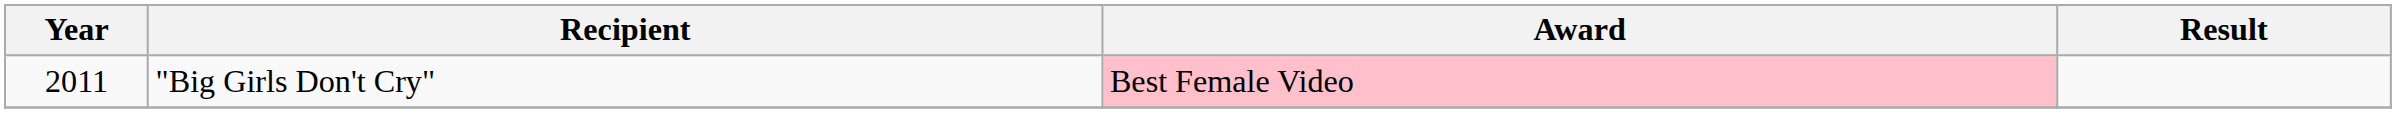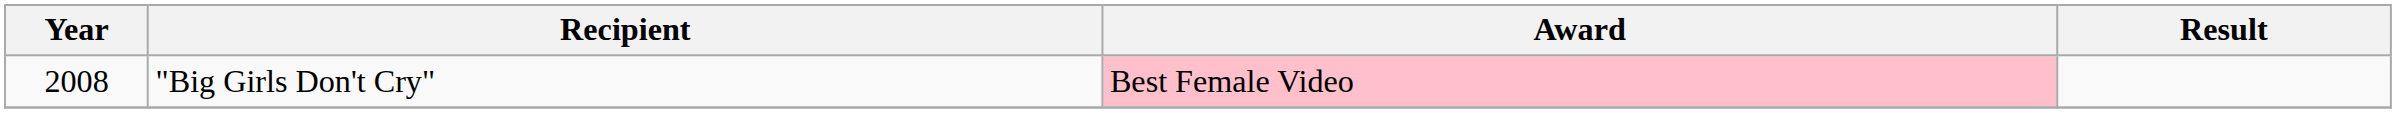"Big Girls Don't Cry" | Year: 2011 -> 2008
